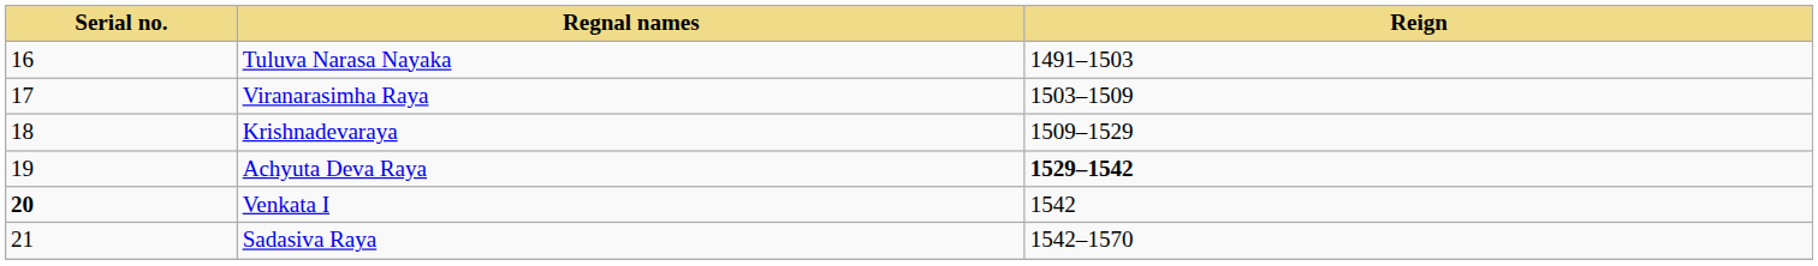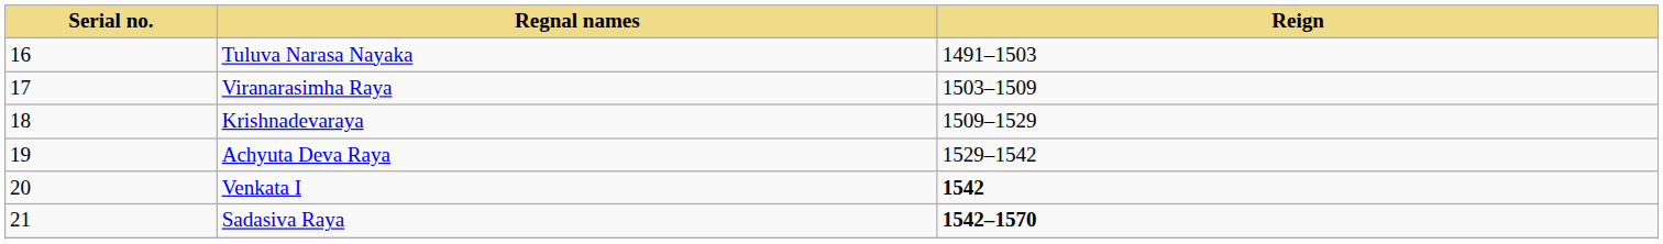Achyuta Deva Raya | Reign: bold -> normal
Venkata I | Serial no.: bold -> normal
Venkata I | Reign: normal -> bold
Sadasiva Raya | Reign: normal -> bold
